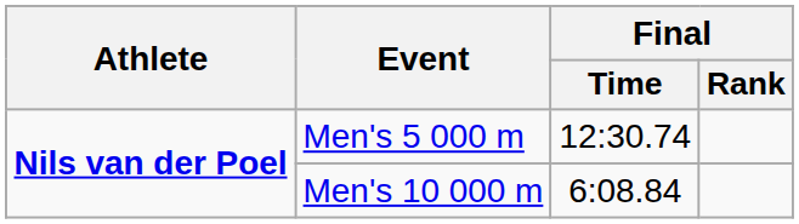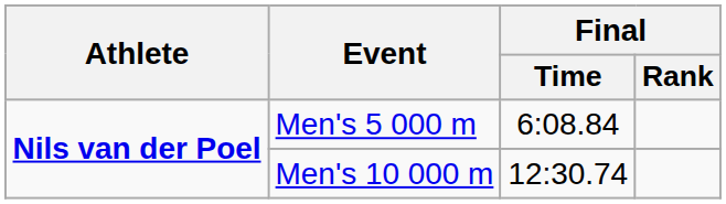Men's 5 000 m | Final / Time: 12:30.74 -> 6:08.84
Men's 10 000 m | Final / Time: 6:08.84 -> 12:30.74
